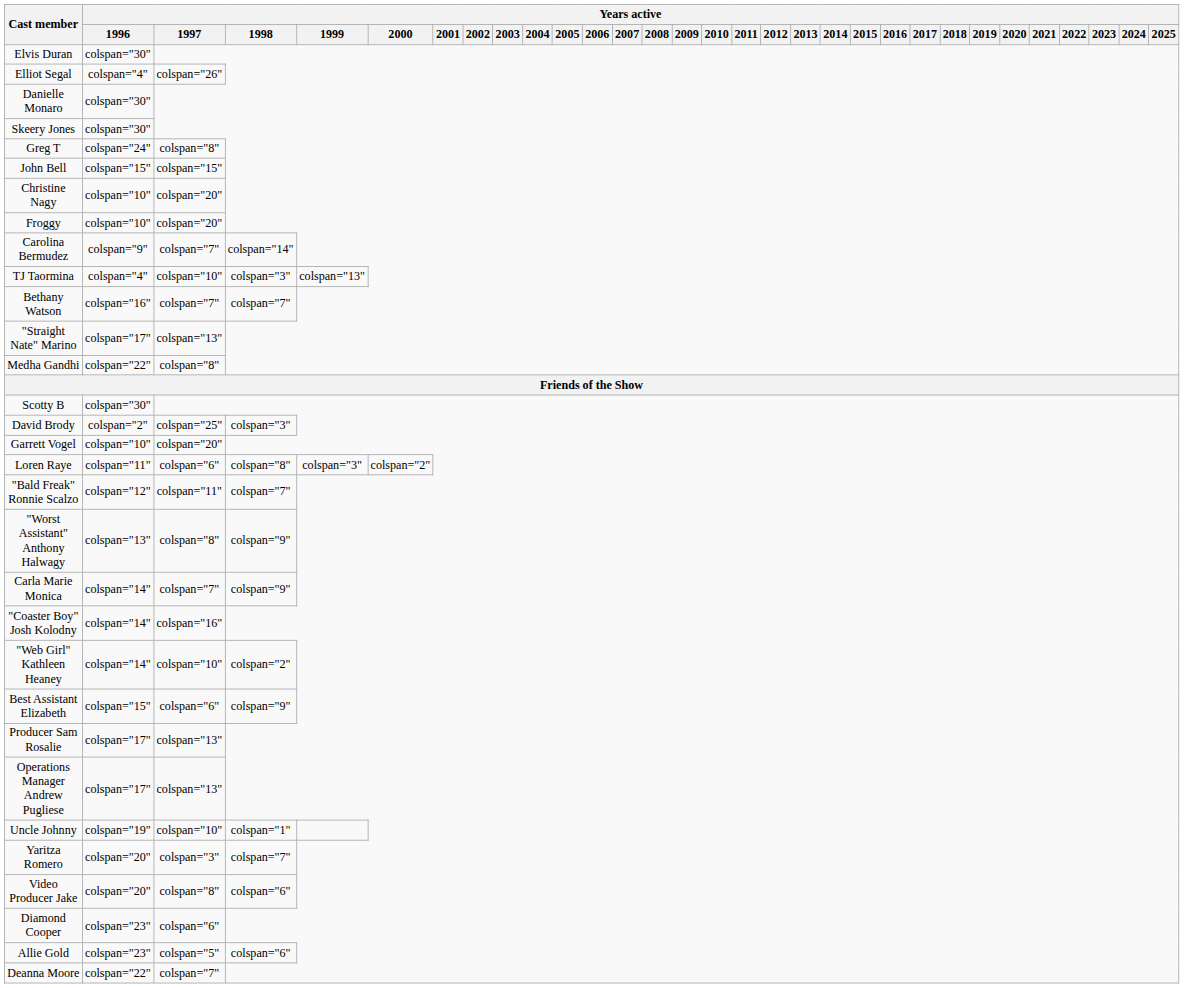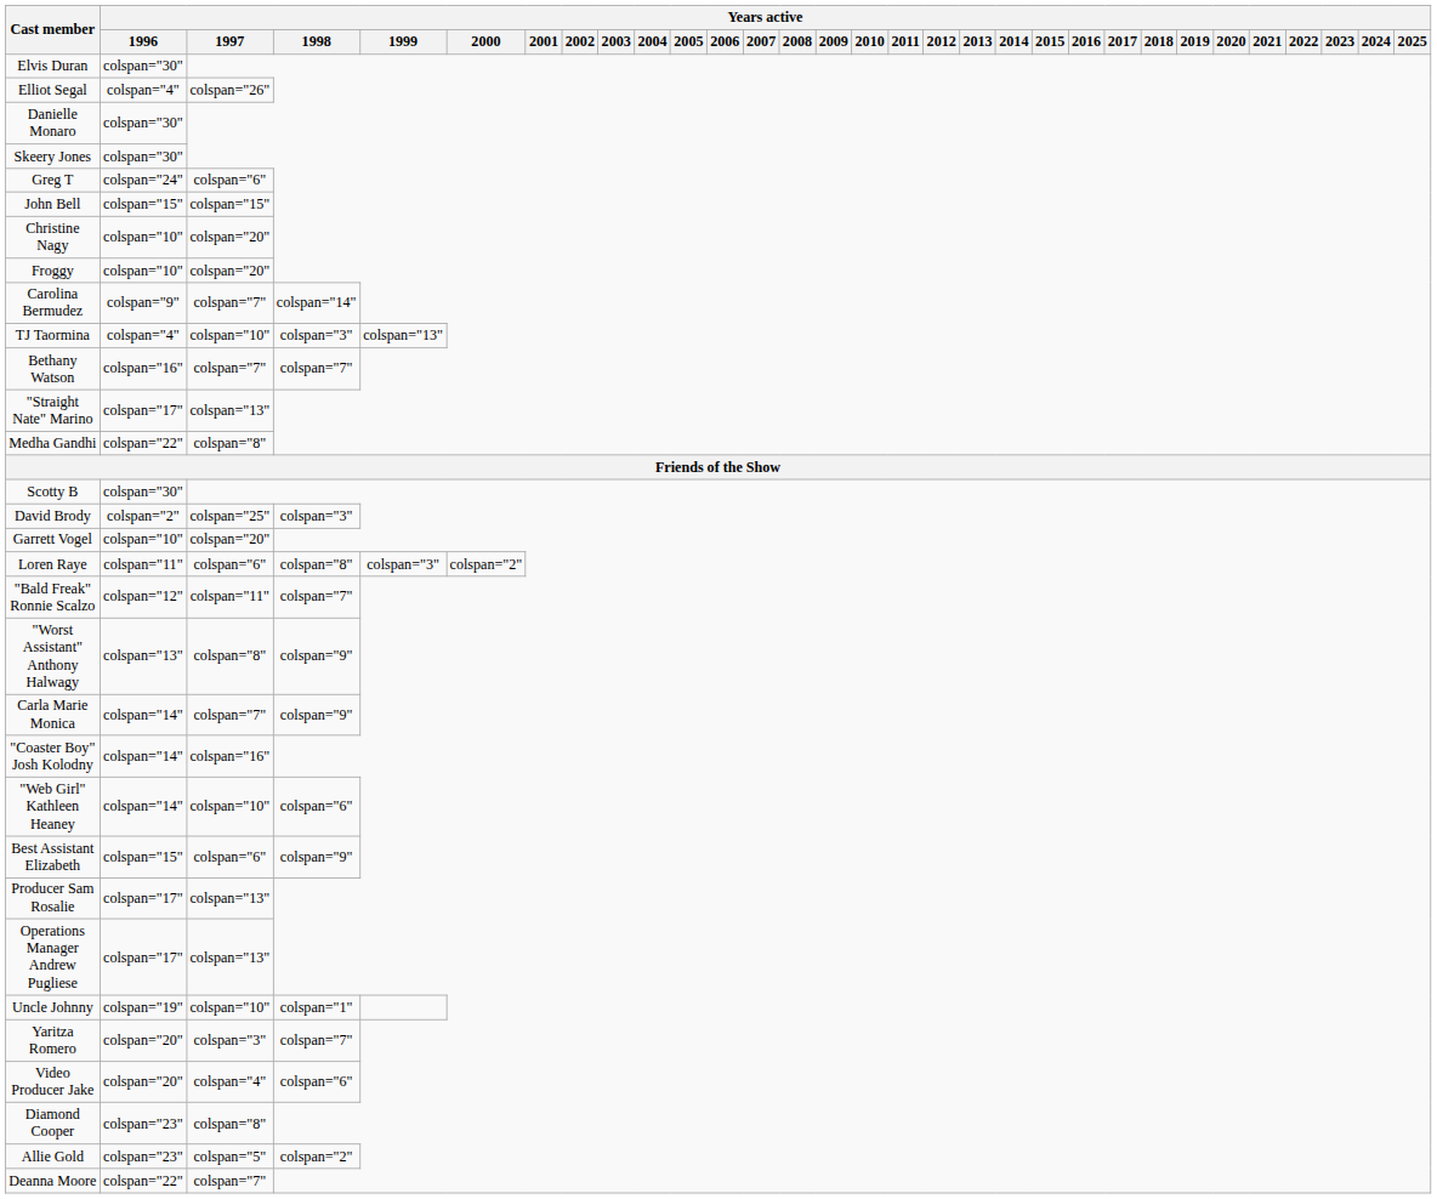Greg T | Years active / 1997: colspan="8" -> colspan="6"
"Web Girl" Kathleen Heaney | Years active / 1998: colspan="2" -> colspan="6"
Video Producer Jake | Years active / 1997: colspan="8" -> colspan="4"
Diamond Cooper | Years active / 1997: colspan="6" -> colspan="8"
Allie Gold | Years active / 1998: colspan="6" -> colspan="2"
